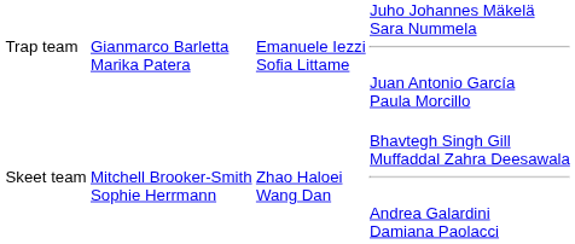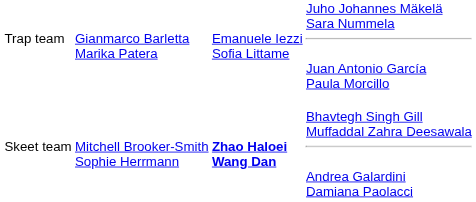Skeet team | column 3: normal -> bold
